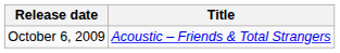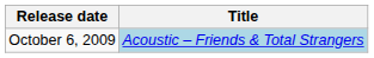row 2 | Title: no background -> lightblue background
